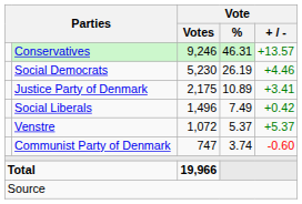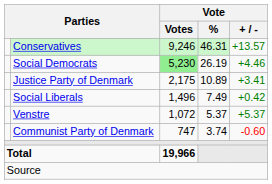Social Democrats | Vote / Votes: no background -> lightgreen background
